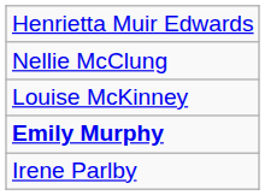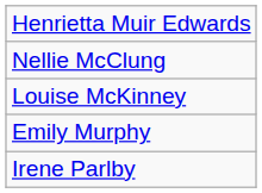row 4 | column 1: bold -> normal
